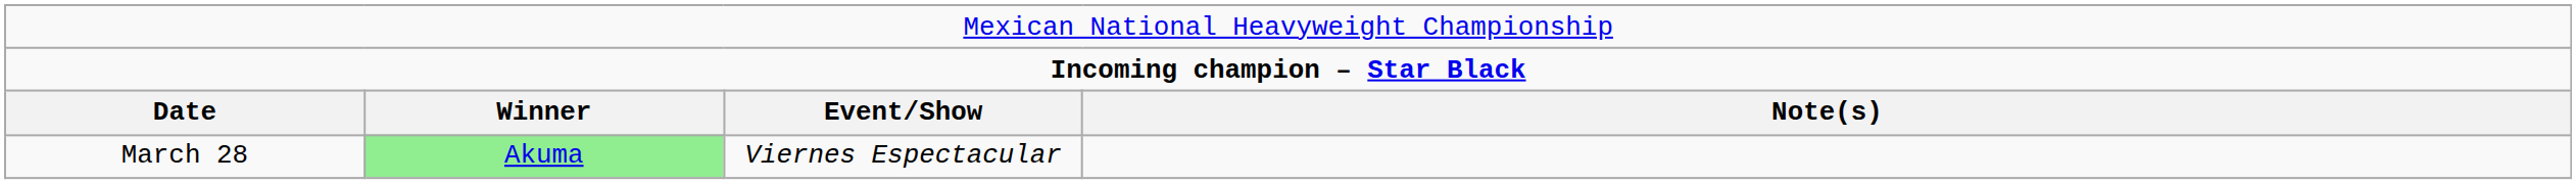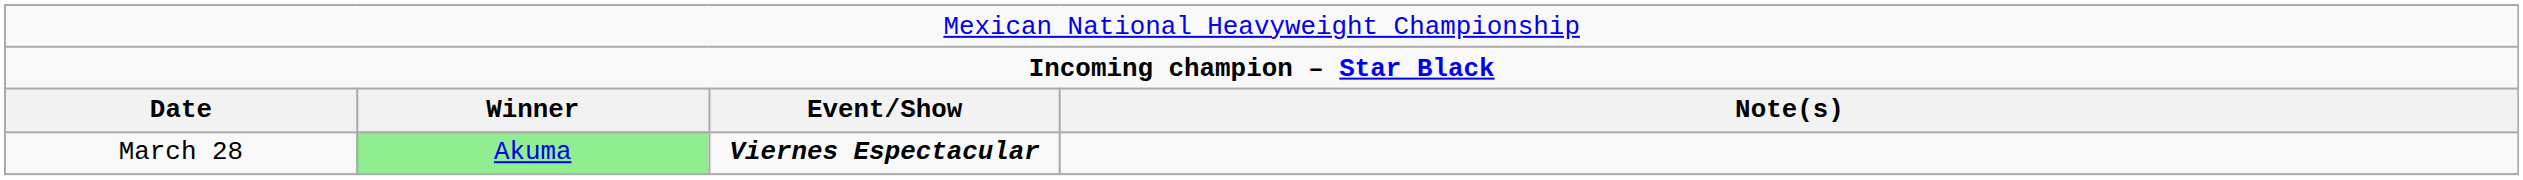March 28 | column 3: normal -> bold
